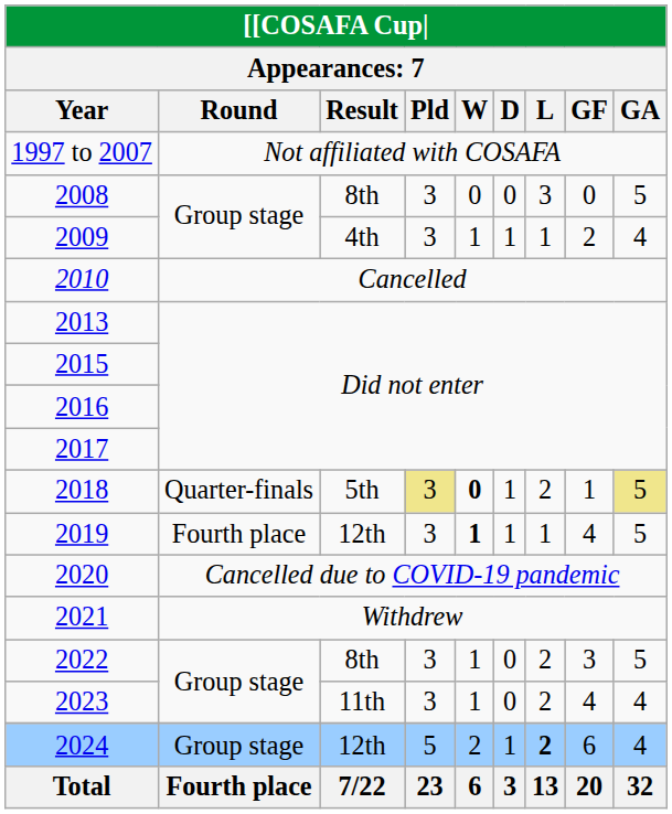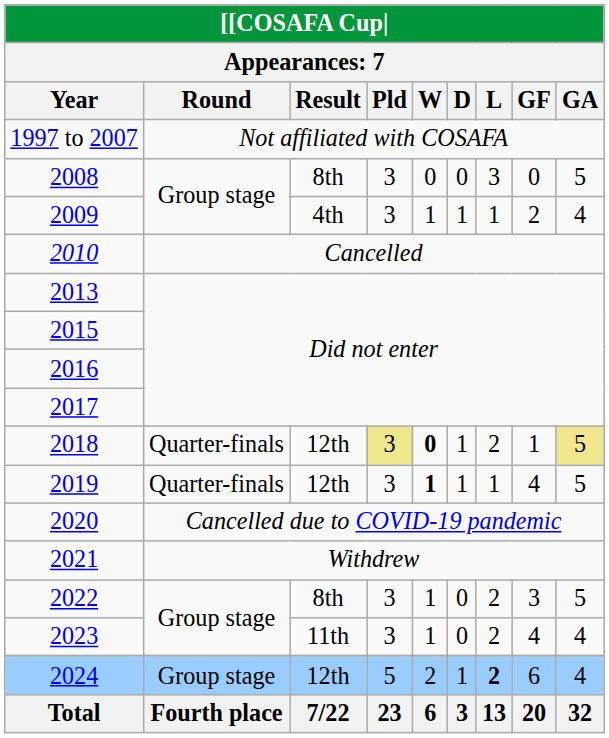2018 | Result: 5th -> 12th
2019 | Round: Fourth place -> Quarter-finals
